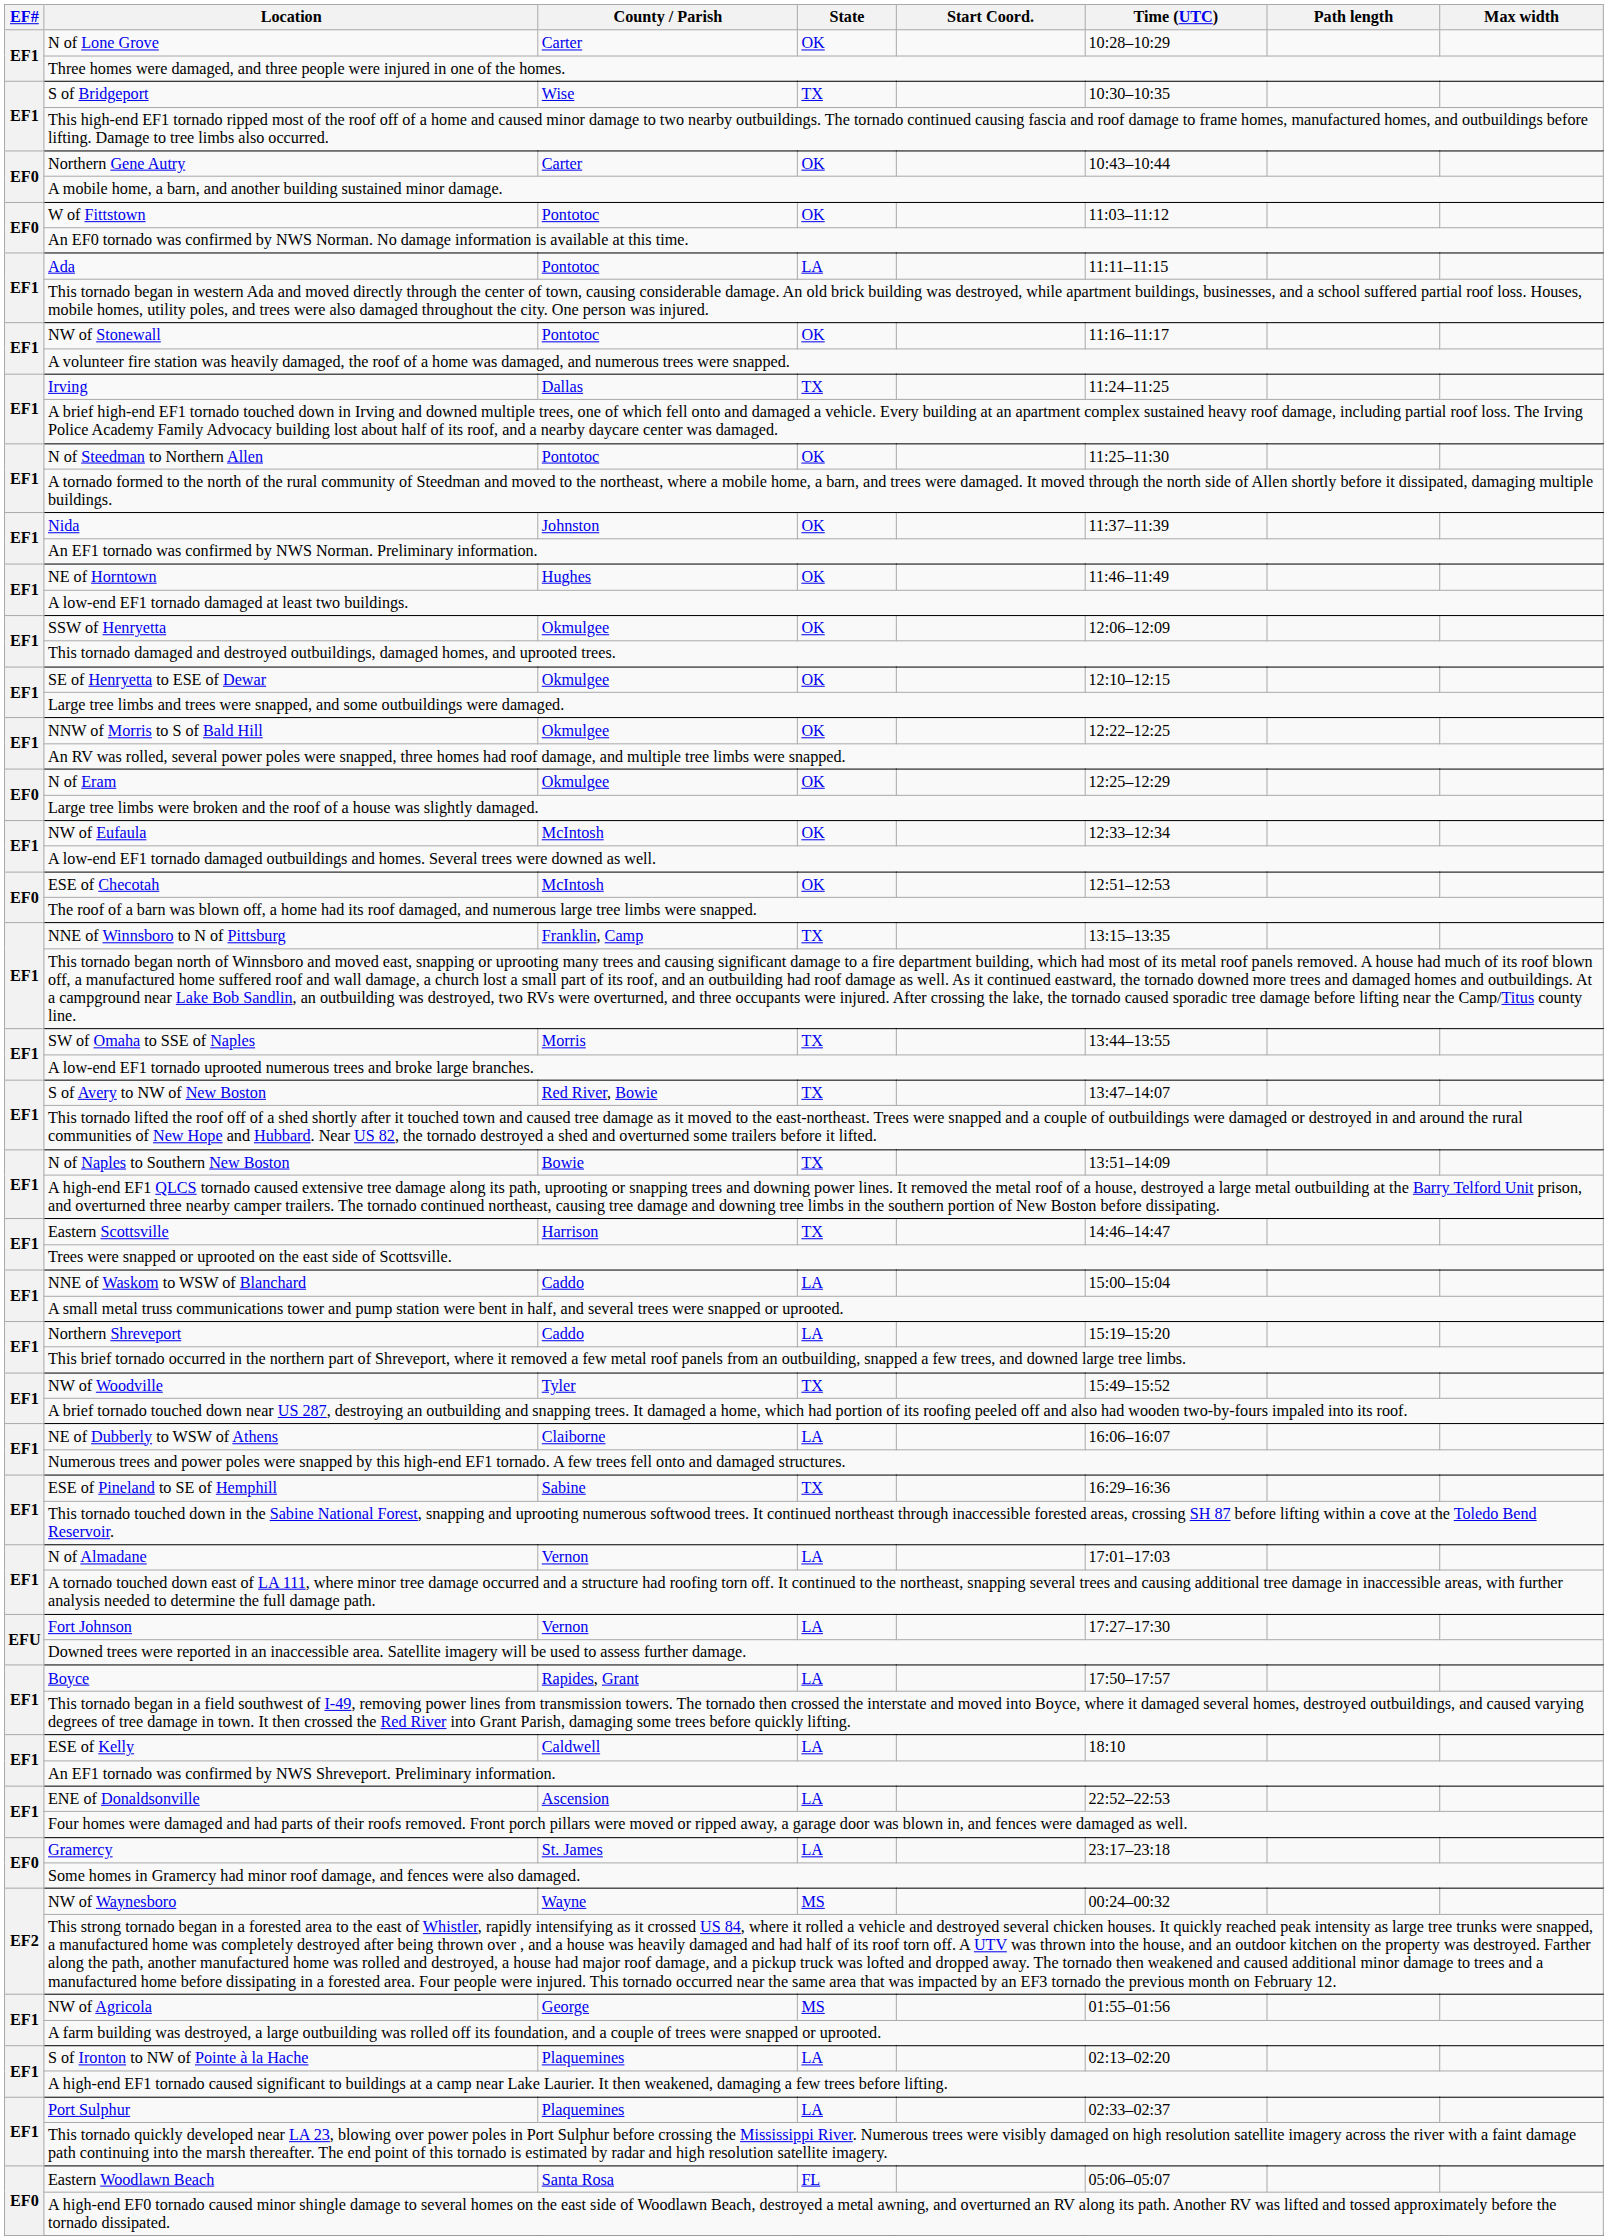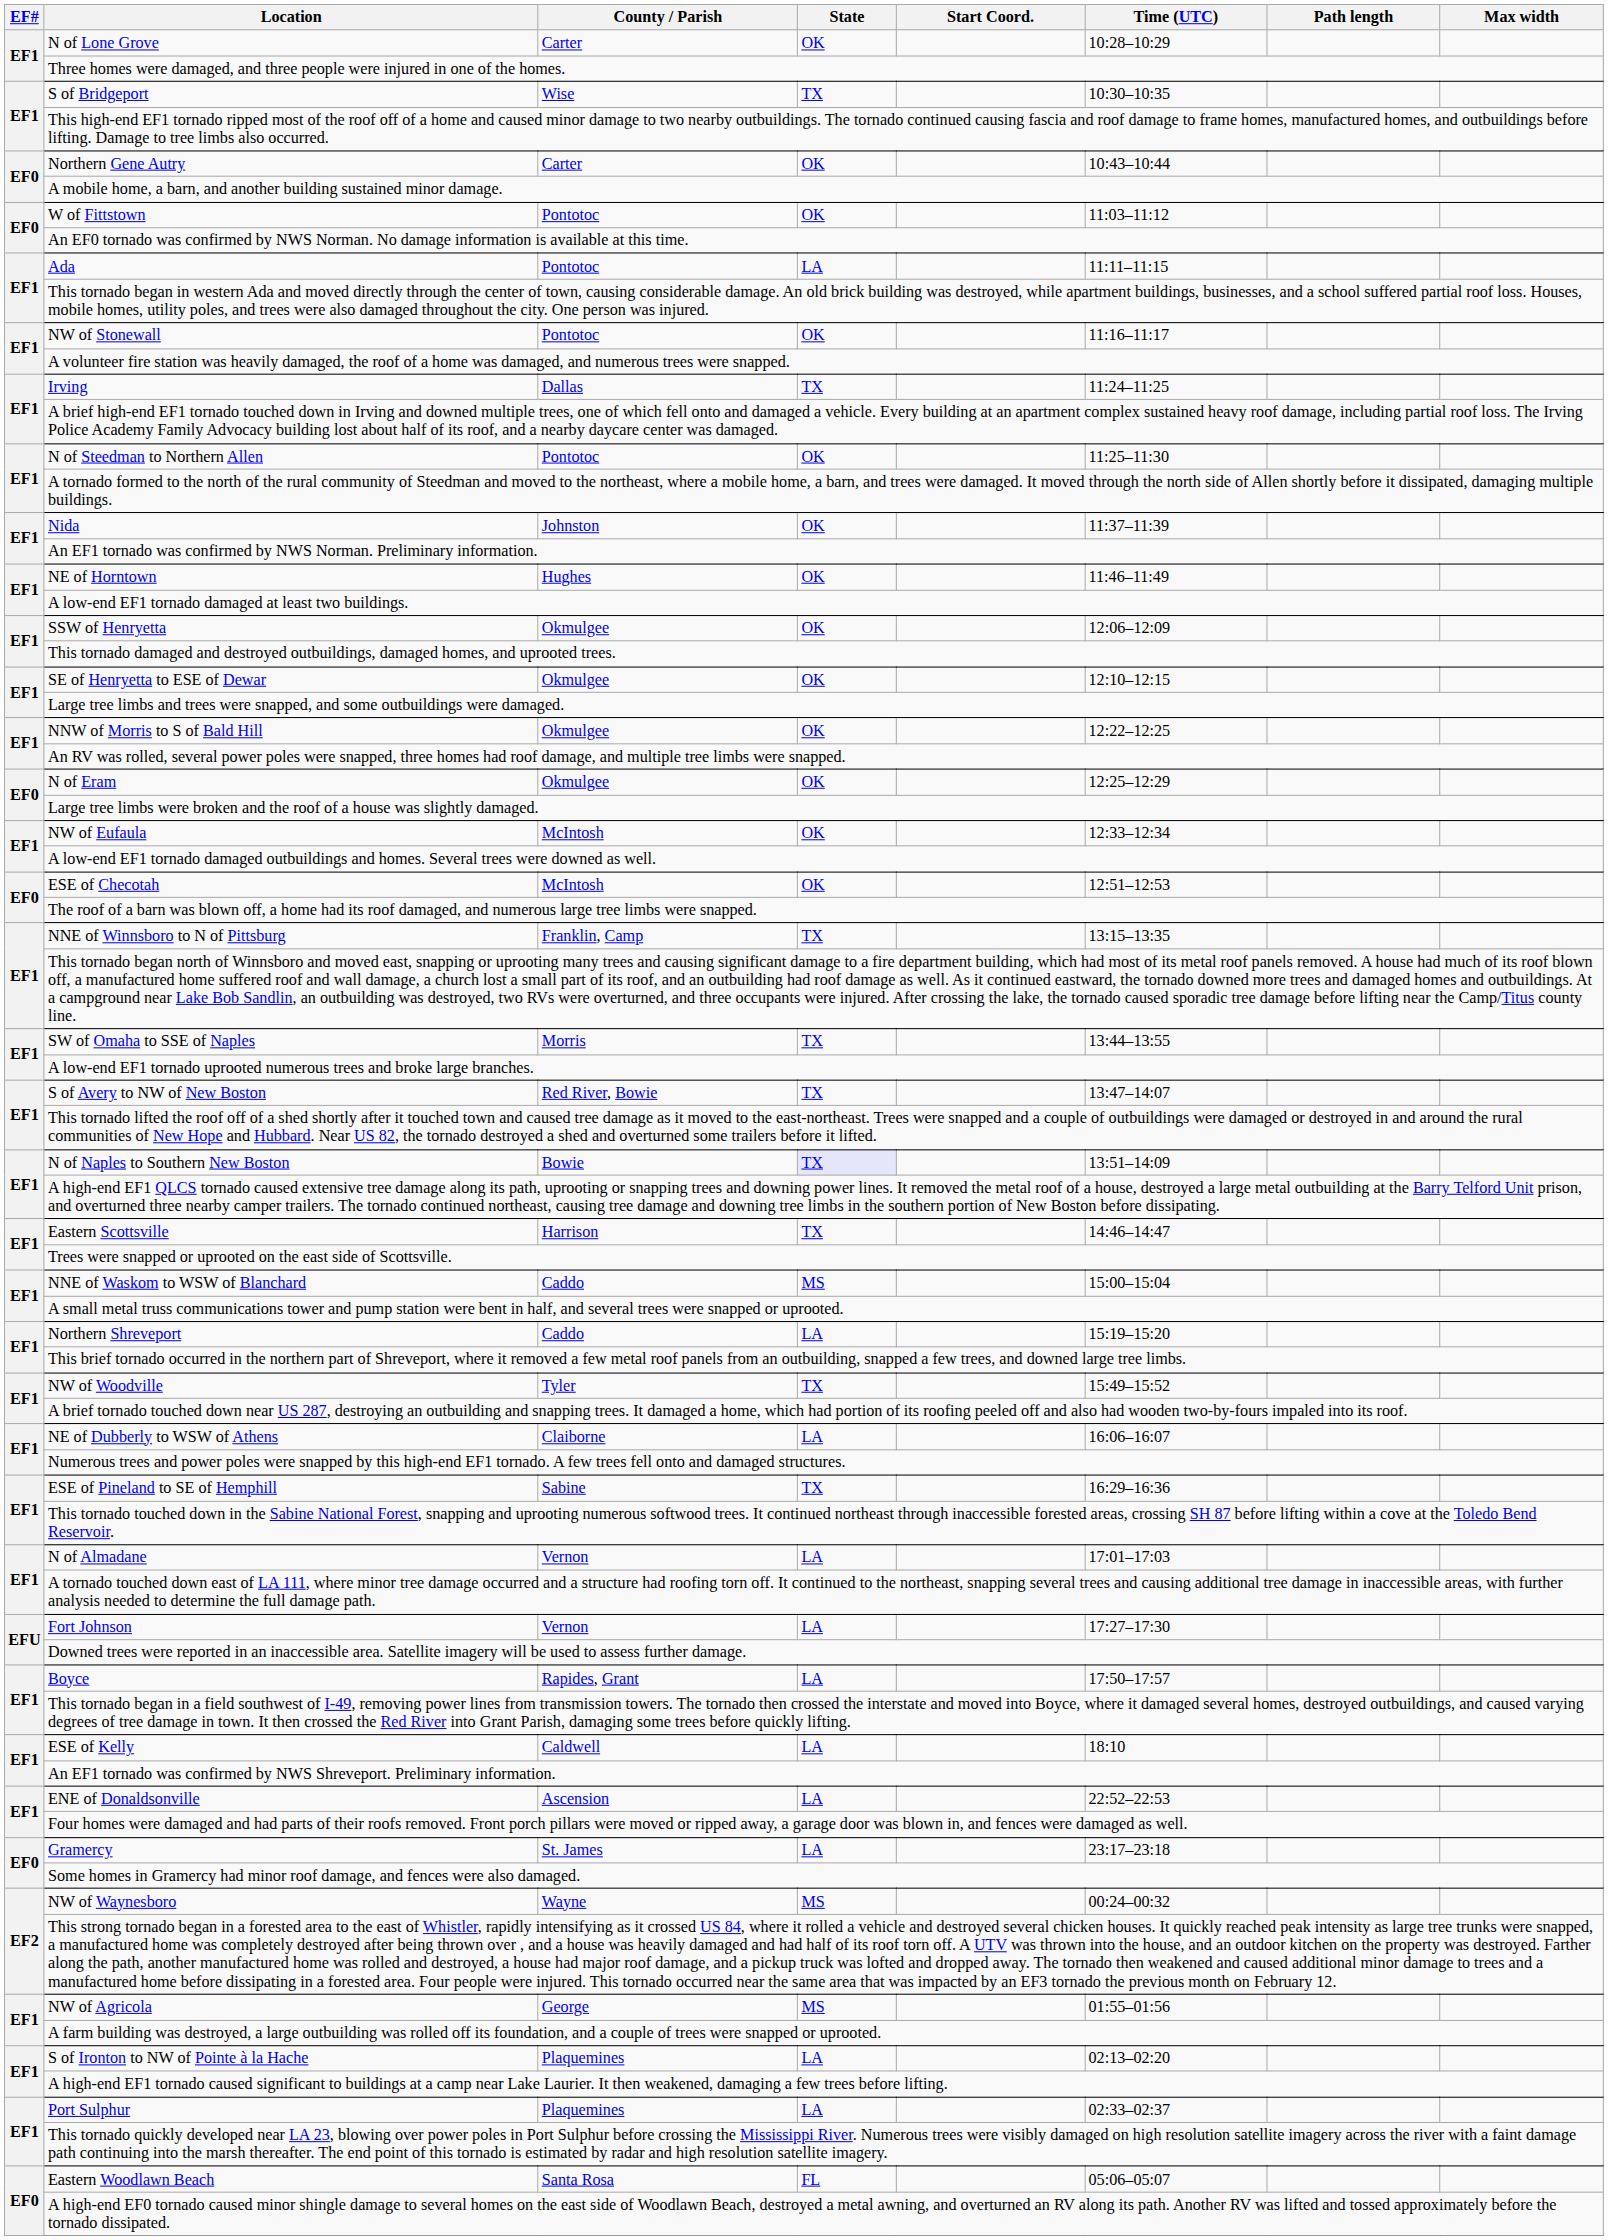N of Naples to Southern New Boston | State: no background -> lavender background
NNE of Waskom to WSW of Blanchard | State: LA -> MS
